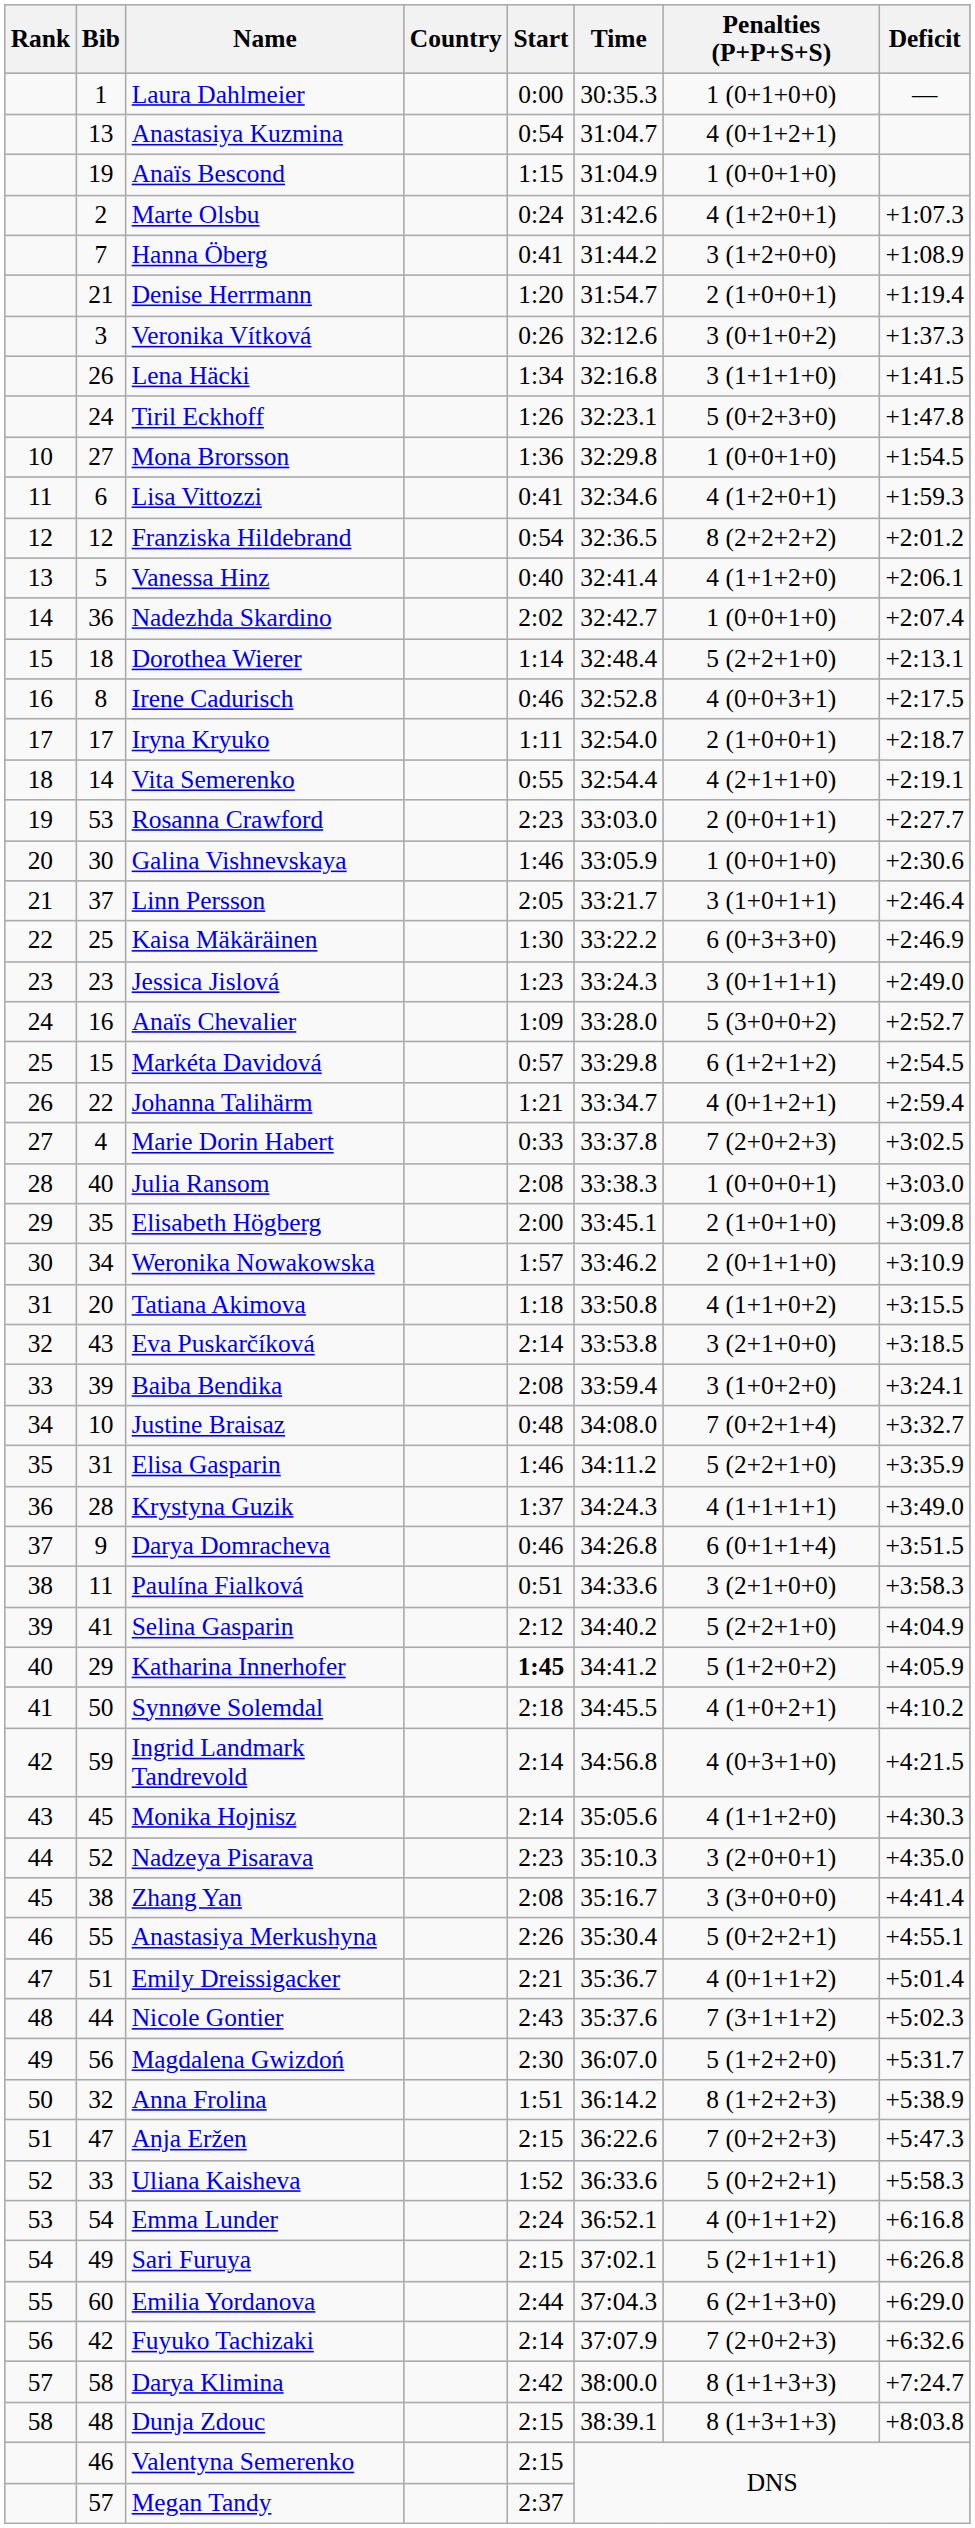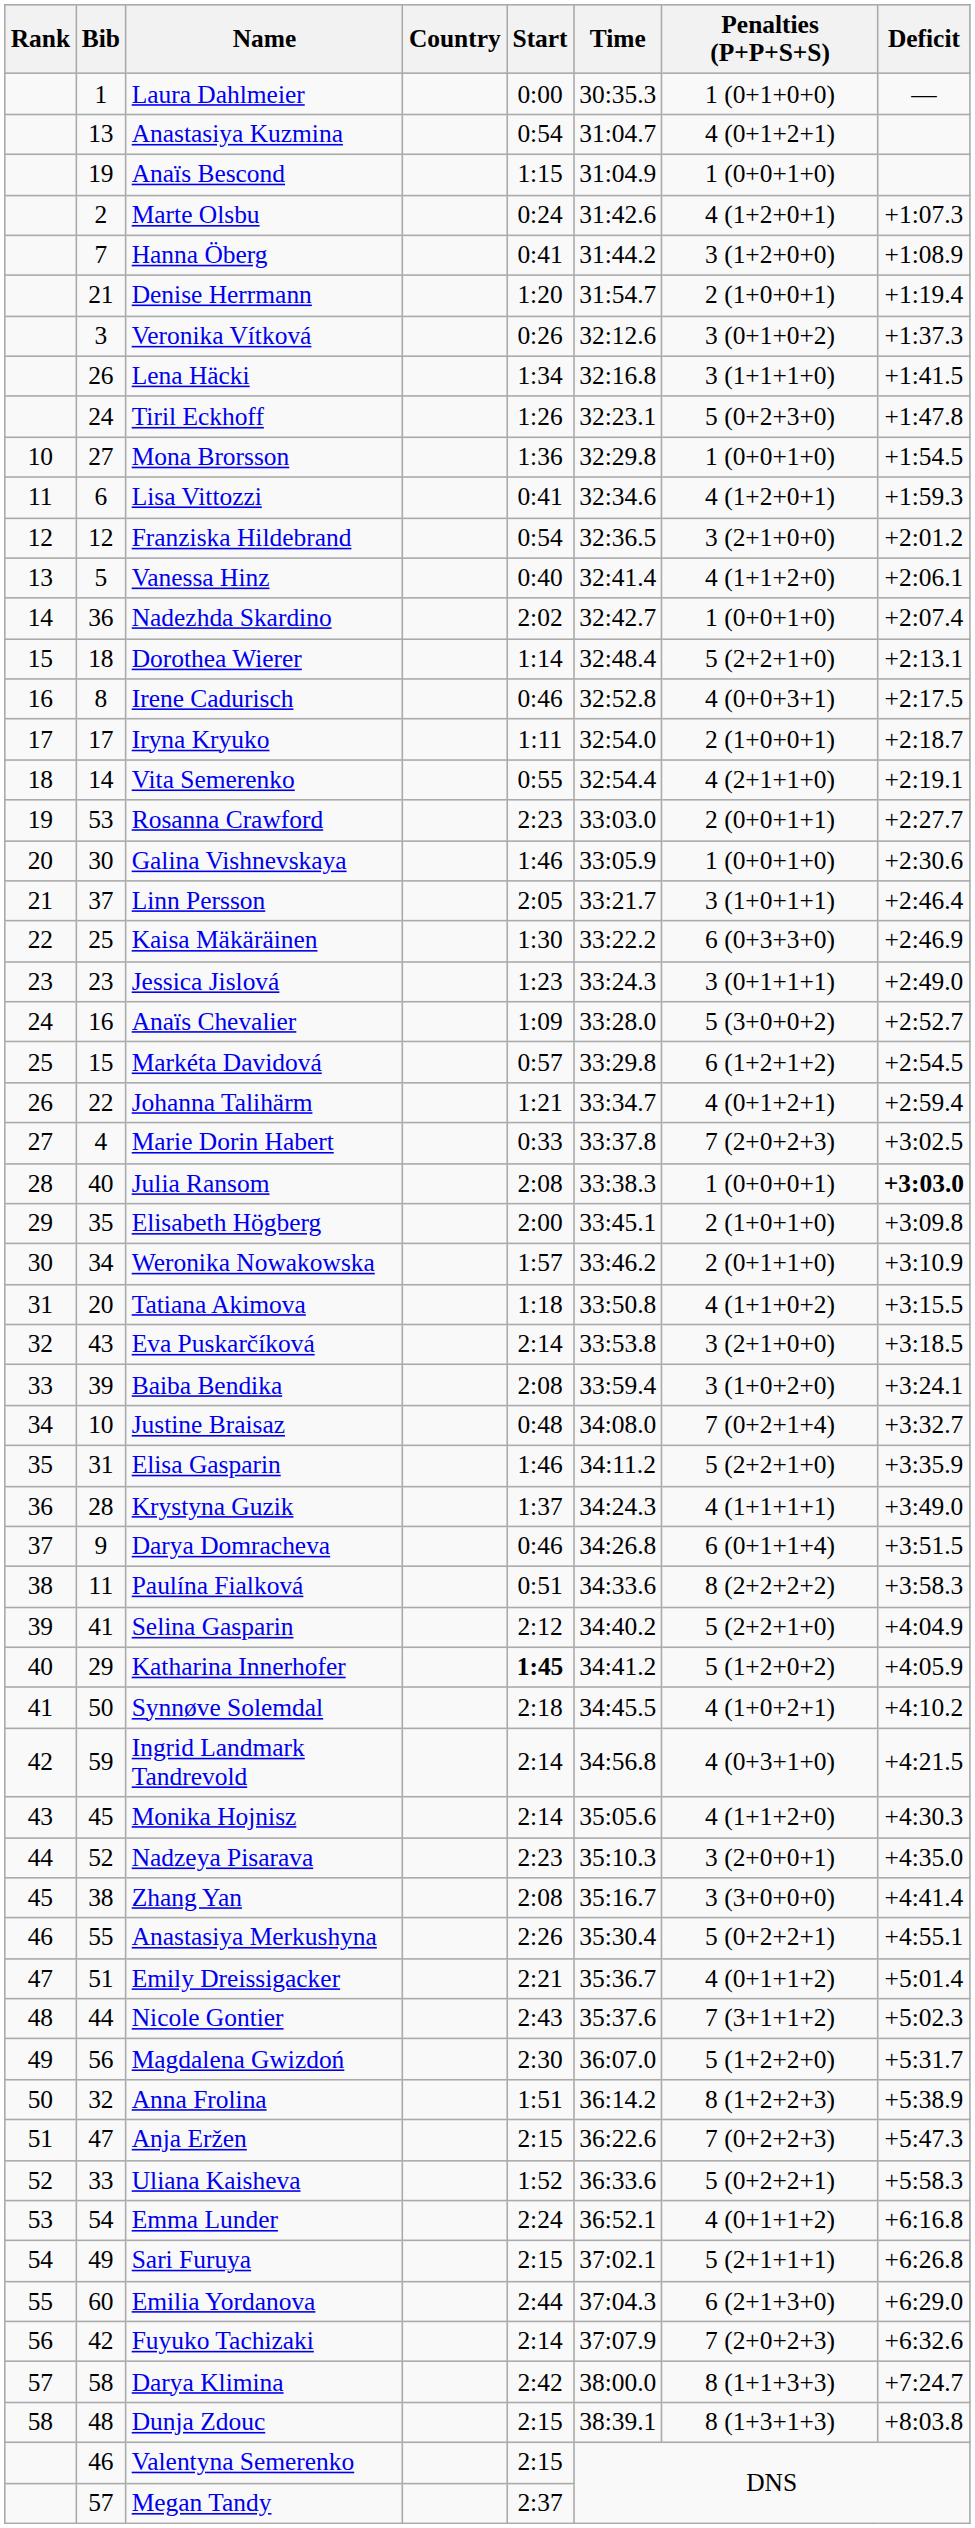Franziska Hildebrand | Penalties (P+P+S+S): 8 (2+2+2+2) -> 3 (2+1+0+0)
Julia Ransom | Deficit: normal -> bold
Paulína Fialková | Penalties (P+P+S+S): 3 (2+1+0+0) -> 8 (2+2+2+2)
